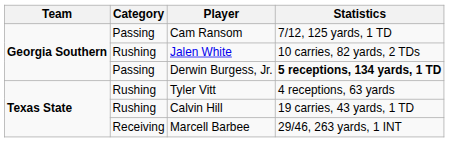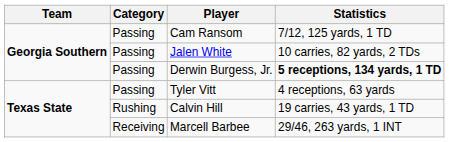Jalen White | Category: Rushing -> Passing
Tyler Vitt | Category: Rushing -> Passing
